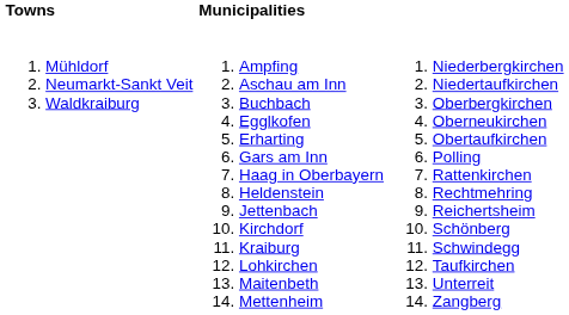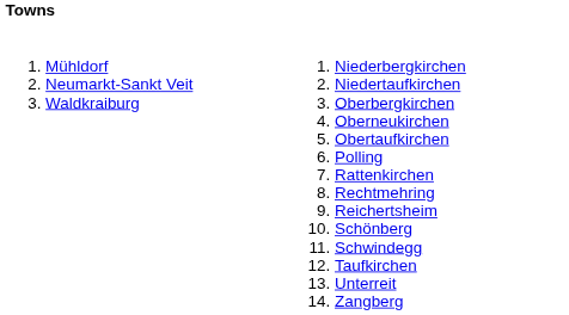- column: Municipalities | Ampfing Aschau am Inn Buchbach Egglkofen Erharting Gars am Inn Haag in Oberbayern Heldenstein Jettenbach Kirchdorf Kraiburg Lohkirchen Maitenbeth Mettenheim
